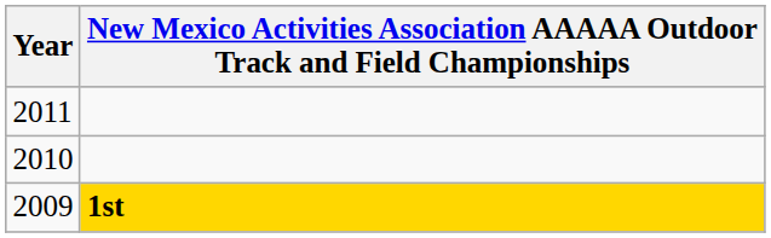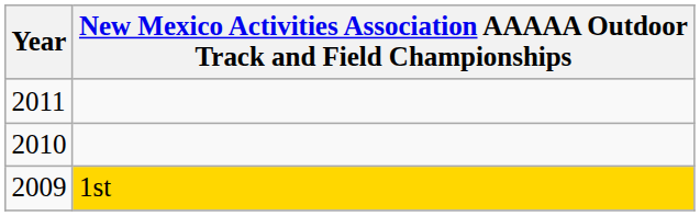2009 | column 2: bold -> normal
